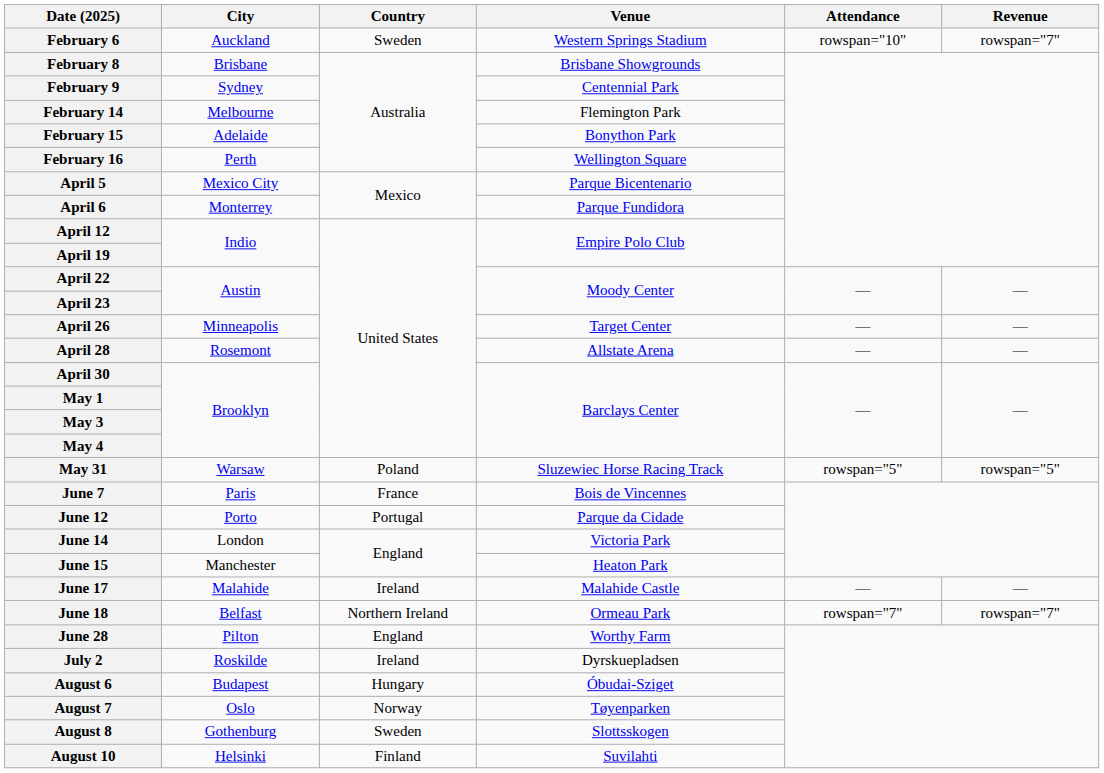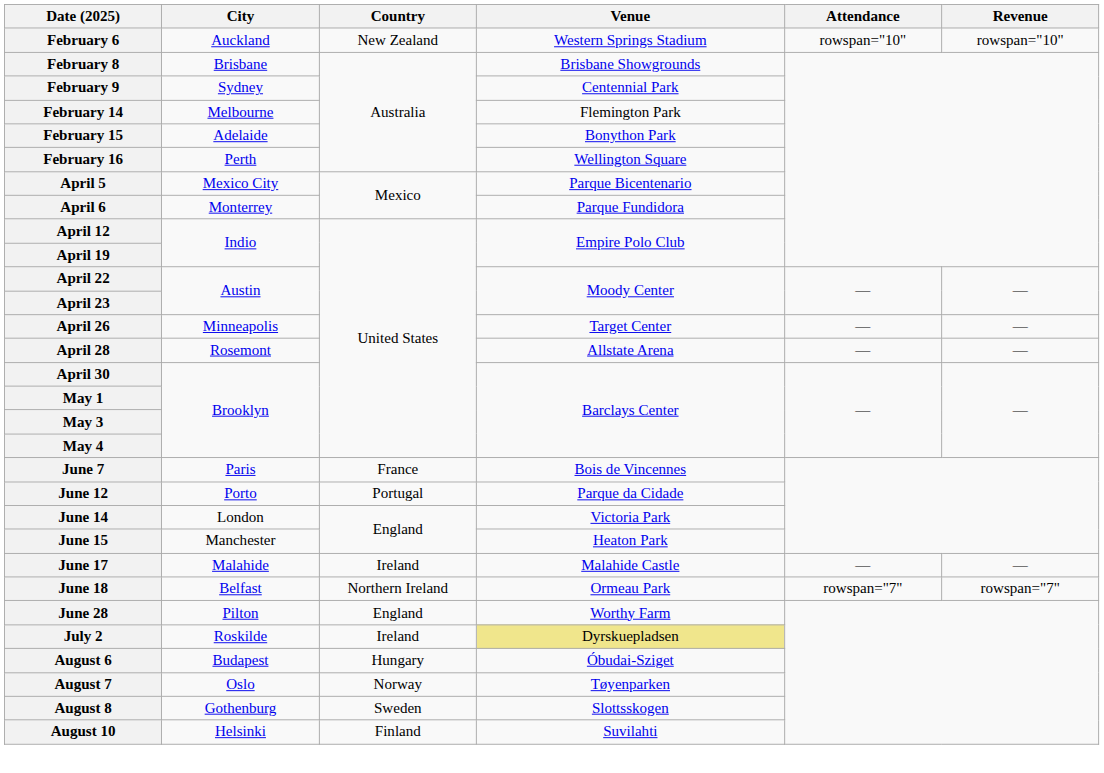February 6 | Country: Sweden -> New Zealand
February 6 | Revenue: rowspan="7" -> rowspan="10"
- row: May 31 | Warsaw | Poland | Sluzewiec Horse Racing Track | rowspan="5" | rowspan="5"
July 2 | Venue: no background -> khaki background
